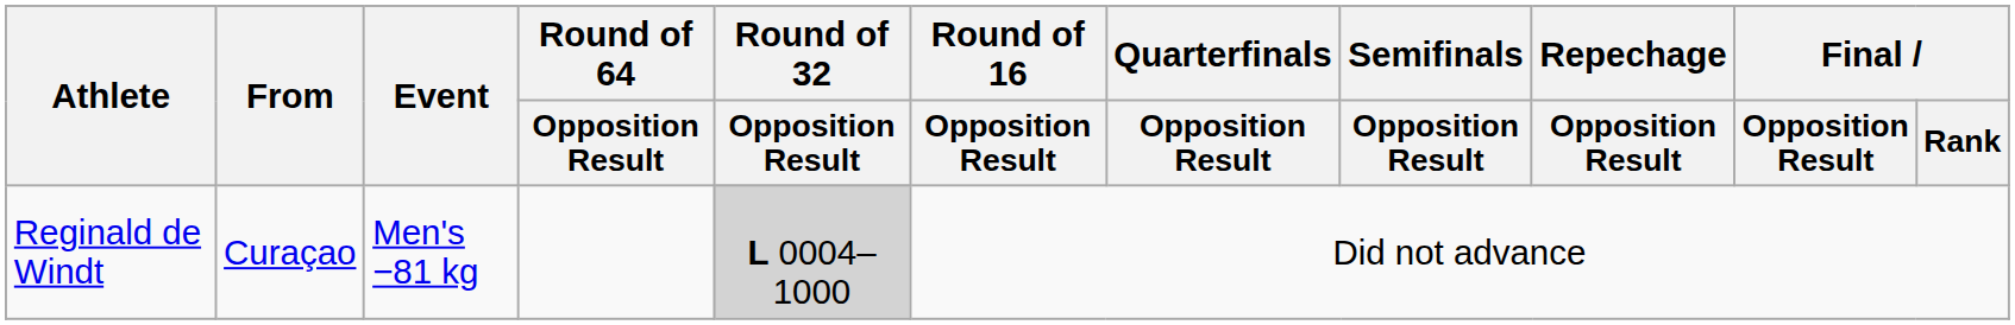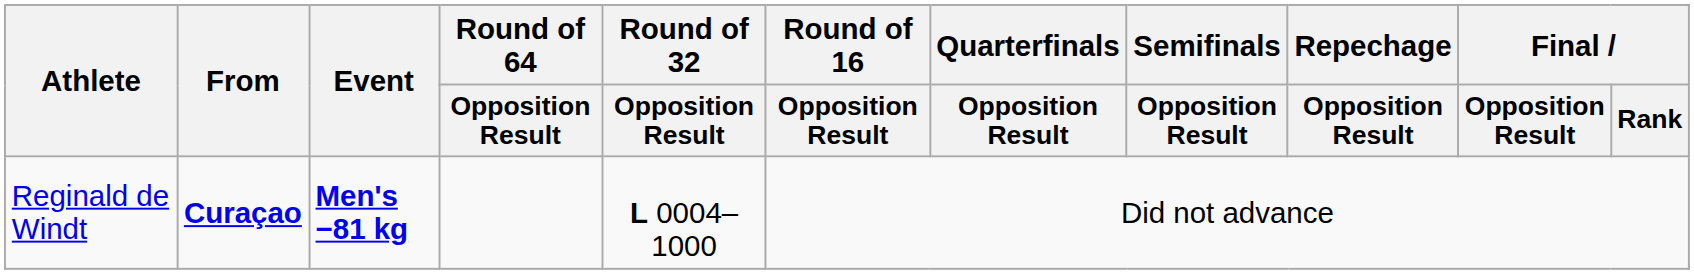Reginald de Windt | From: normal -> bold
Reginald de Windt | Event: normal -> bold
Reginald de Windt | Round of 32 / Opposition Result: lightgrey background -> no background
